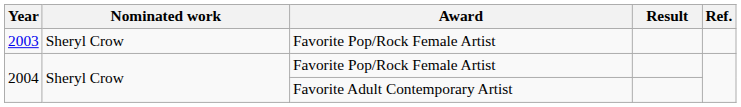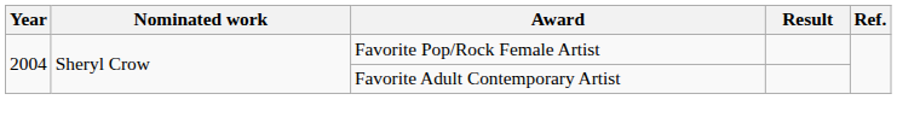- row: 2003 | Sheryl Crow | Favorite Pop/Rock Female Artist
